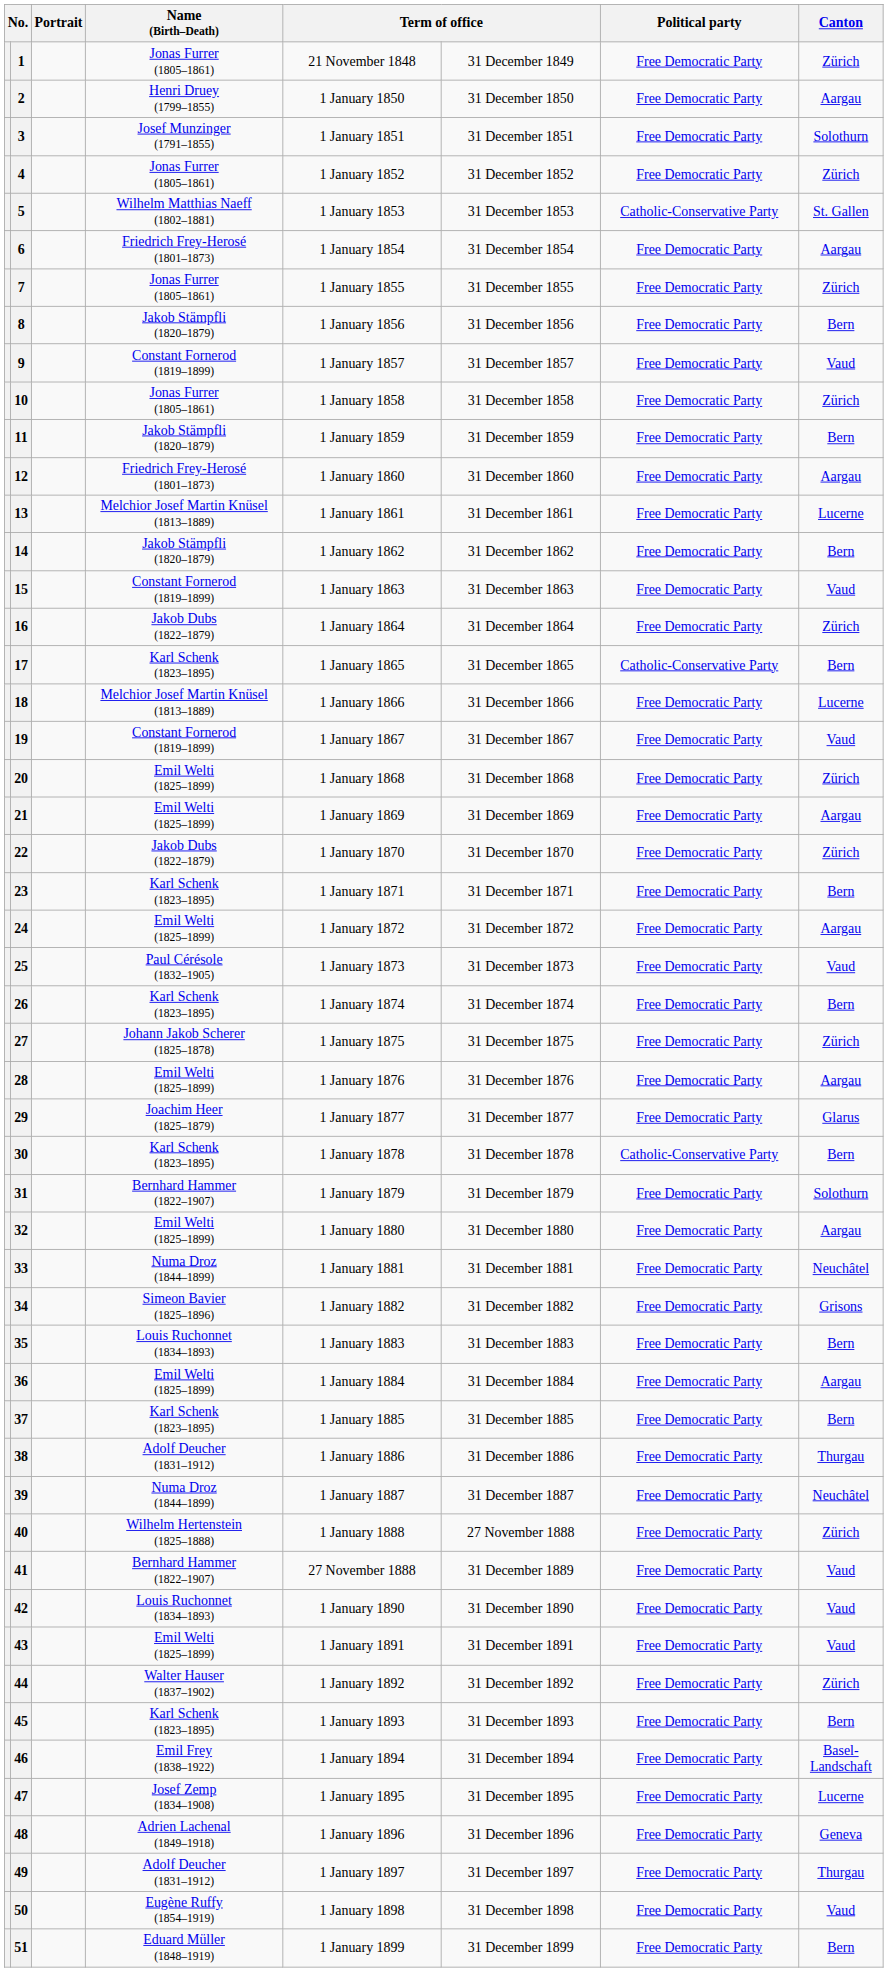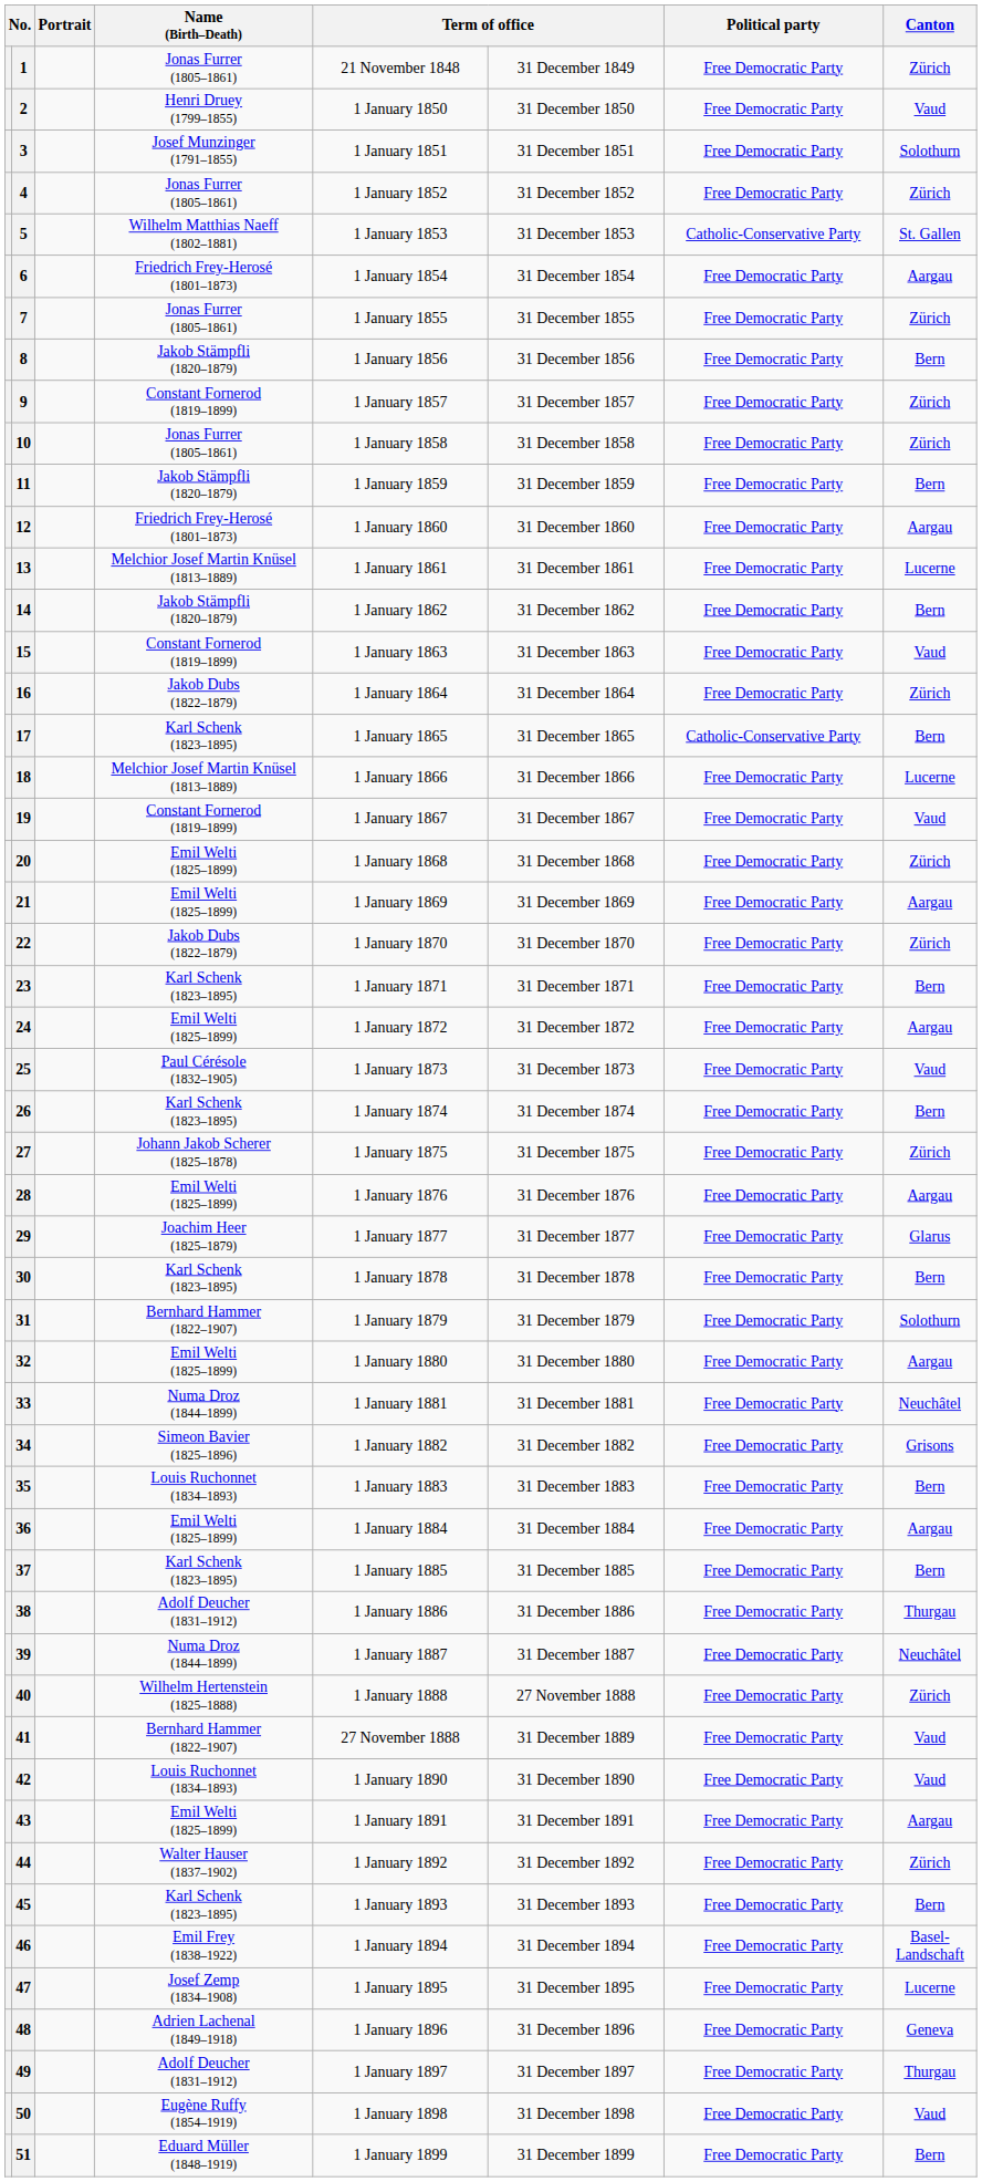2 | Canton: Aargau -> Vaud
9 | Canton: Vaud -> Zürich
30 | Political party: Catholic-Conservative Party -> Free Democratic Party
43 | Canton: Vaud -> Aargau
